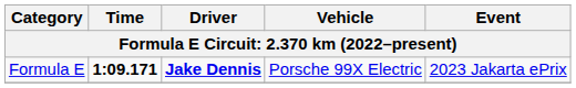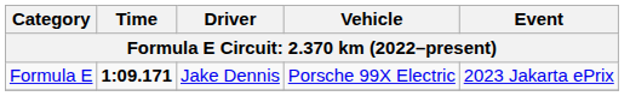Formula E | Driver: bold -> normal
